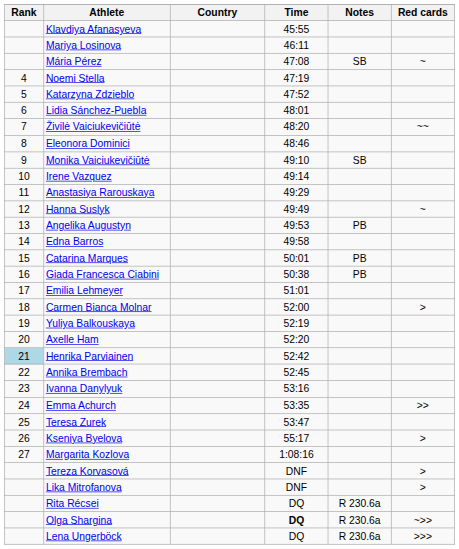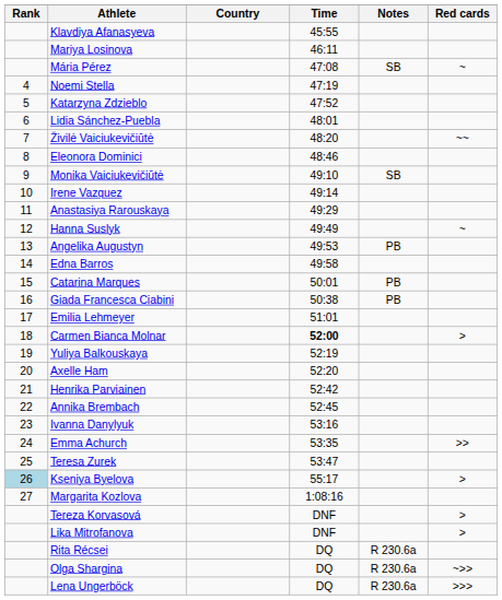Carmen Bianca Molnar | Time: normal -> bold
Henrika Parviainen | Rank: lightblue background -> no background
Kseniya Byelova | Rank: no background -> lightblue background
Olga Shargina | Time: bold -> normal
